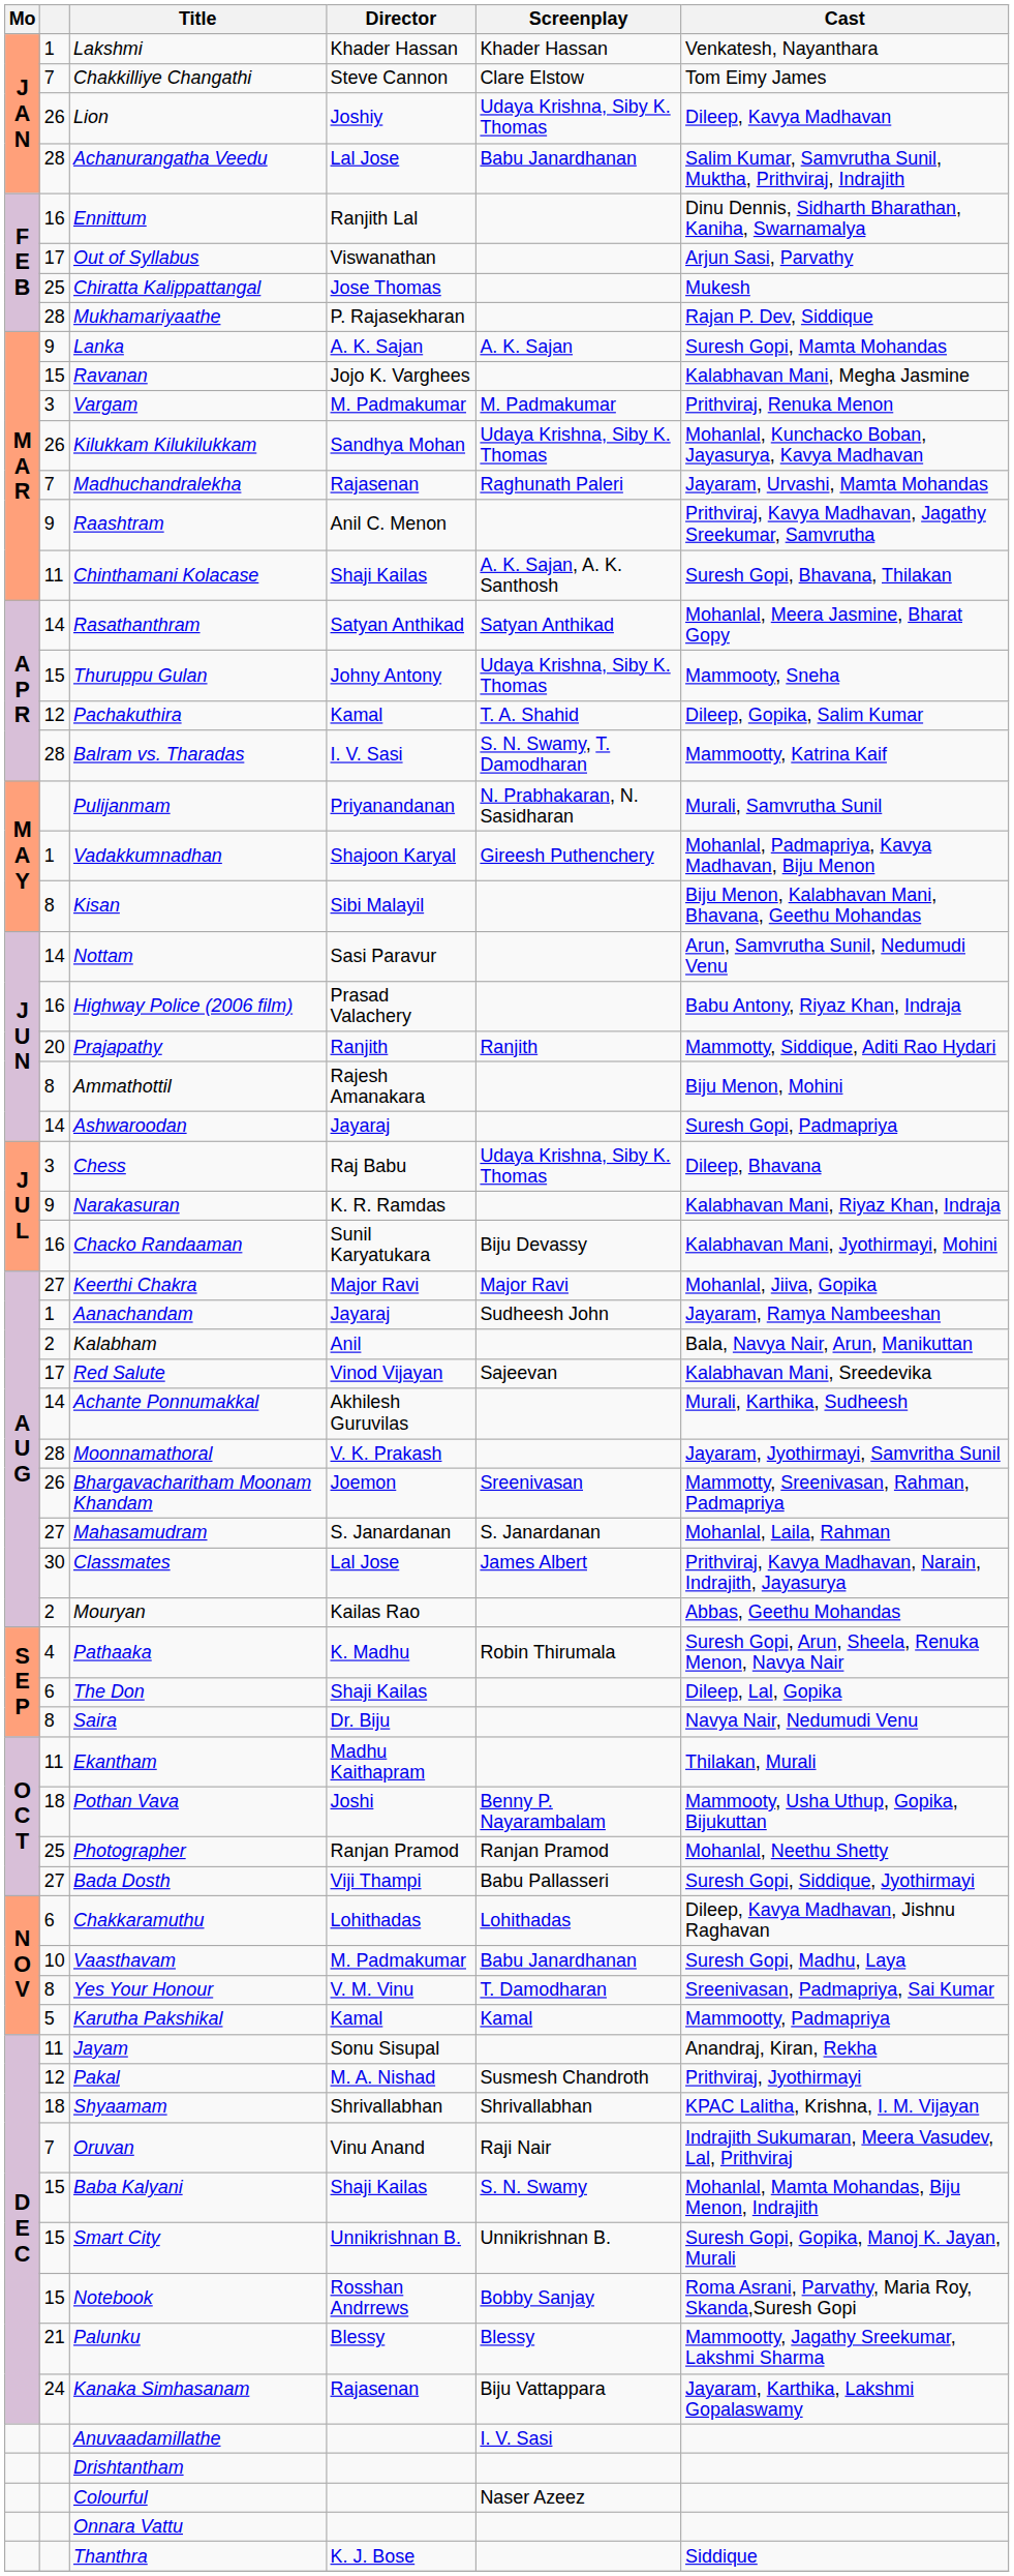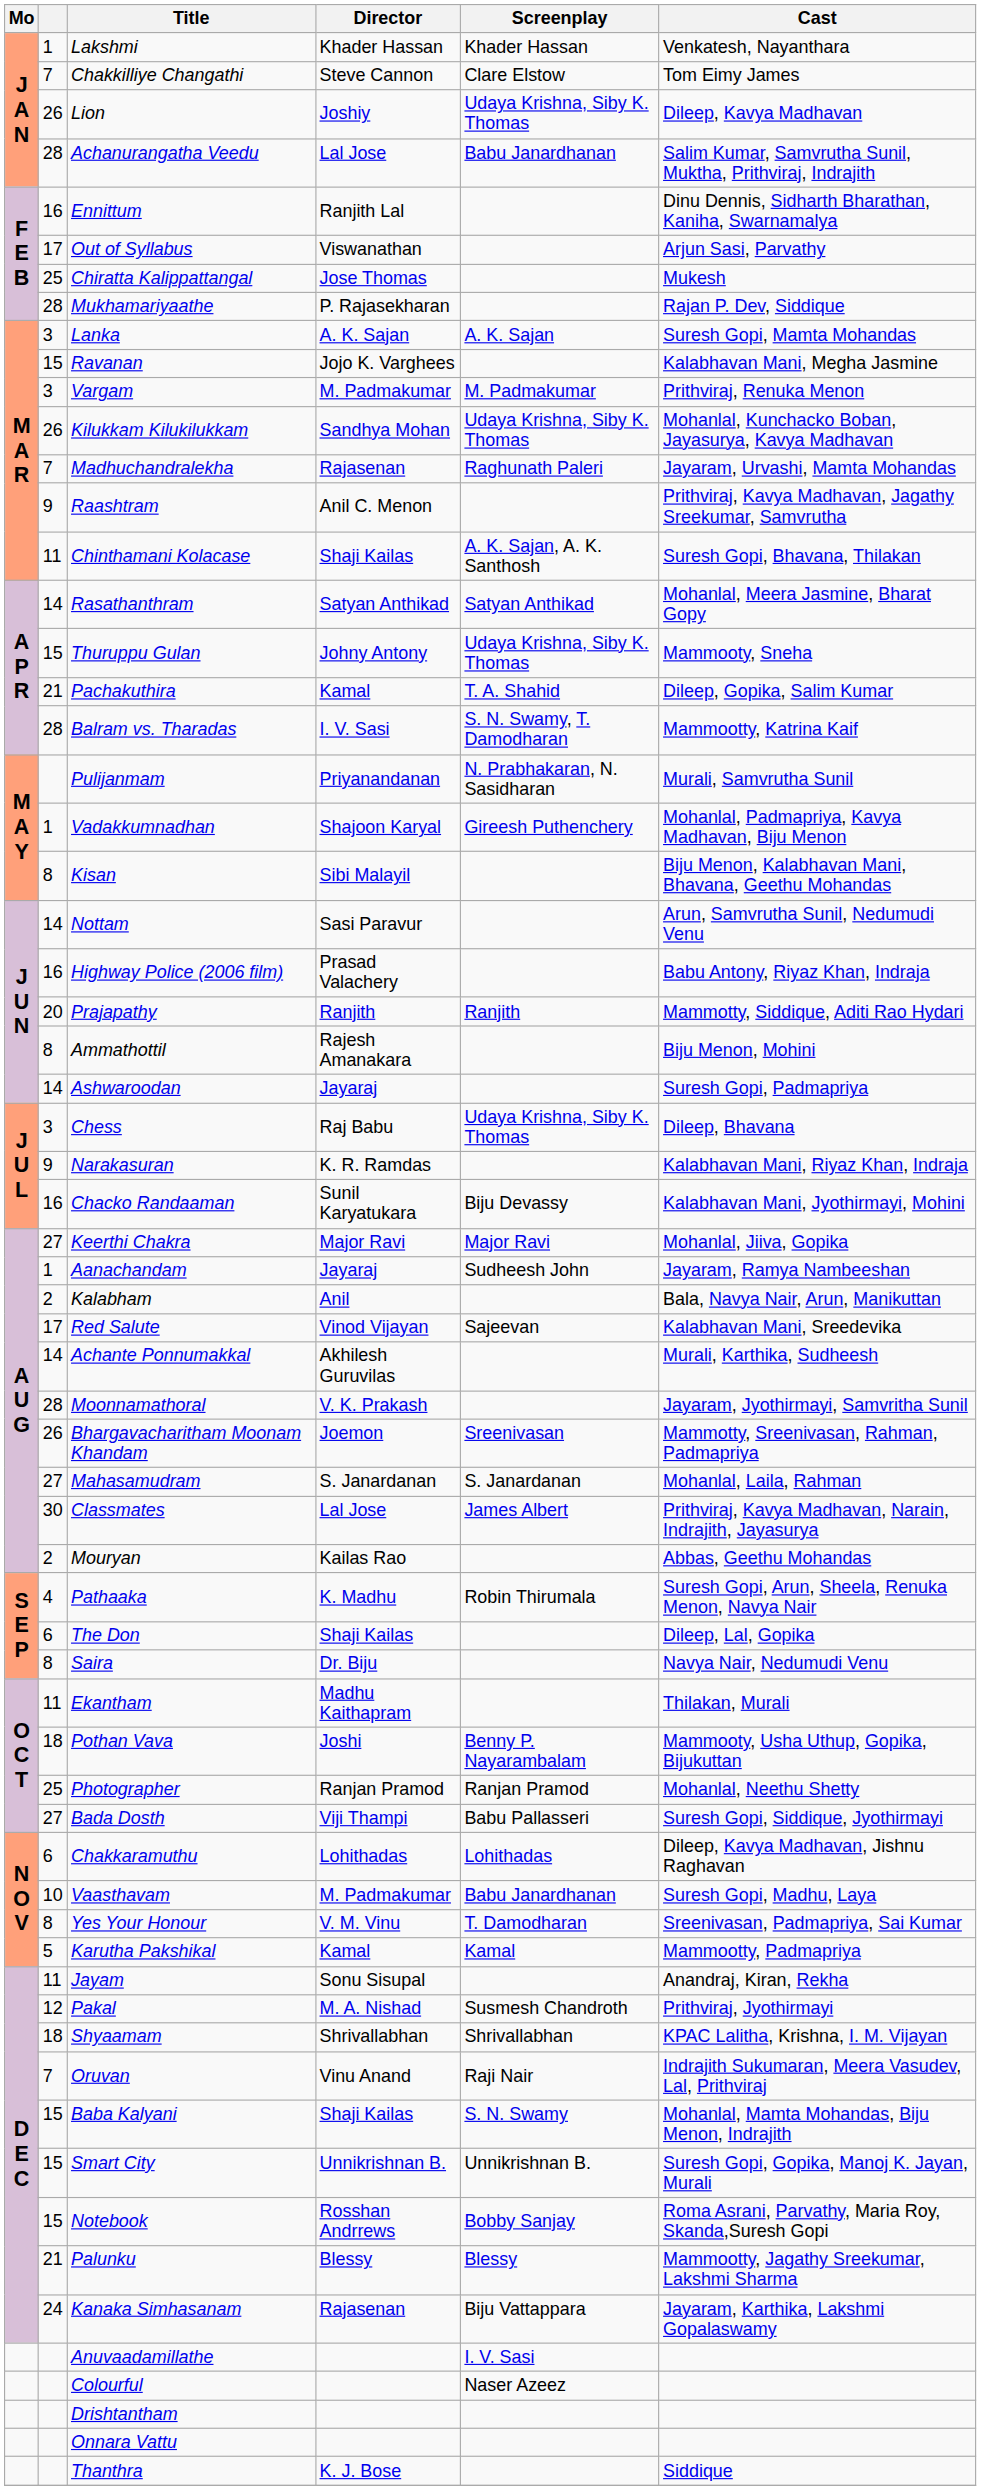Lanka | column 2: 9 -> 3
Pachakuthira | column 2: 12 -> 21
rows swapped: Colourful <-> Drishtantham
